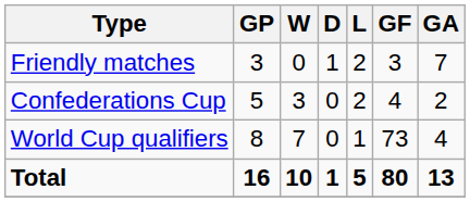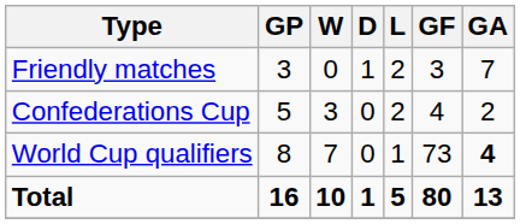World Cup qualifiers | GA: normal -> bold
